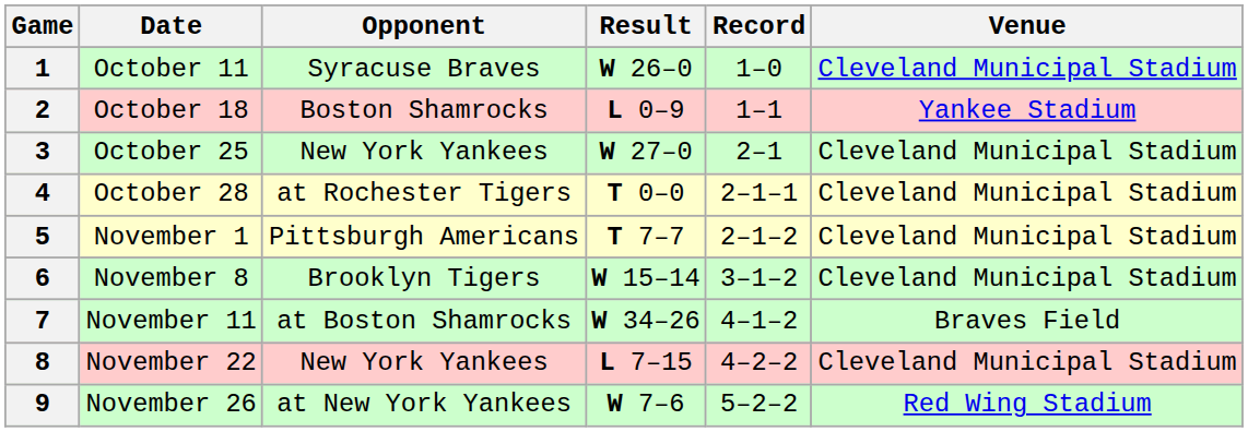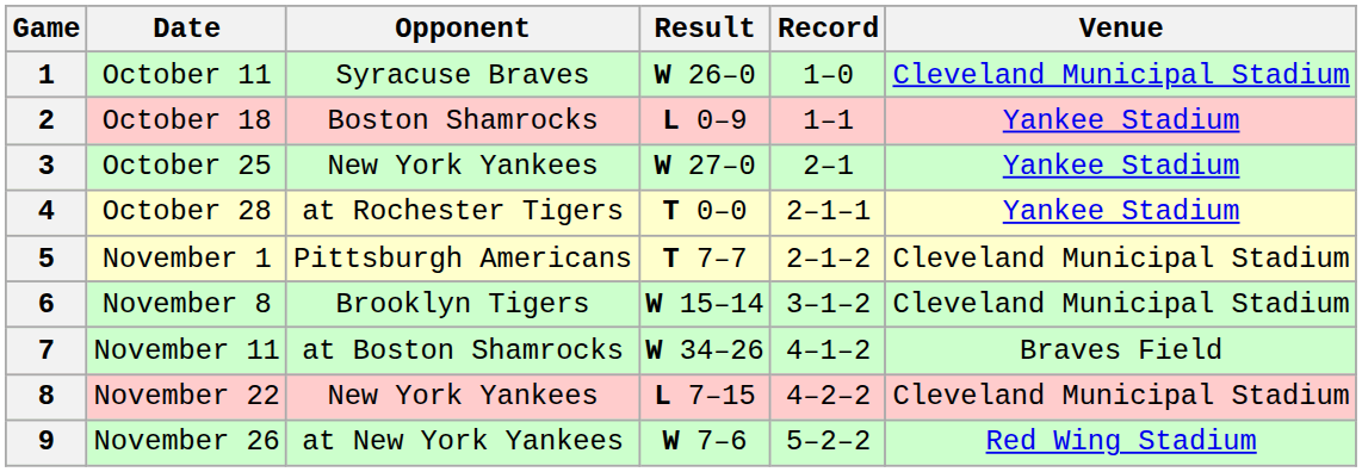3 | Venue: Cleveland Municipal Stadium -> Yankee Stadium
4 | Venue: Cleveland Municipal Stadium -> Yankee Stadium
